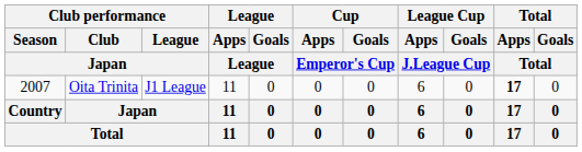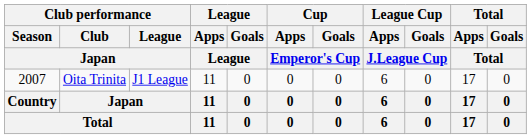Oita Trinita | Total / Apps / Total: bold -> normal
